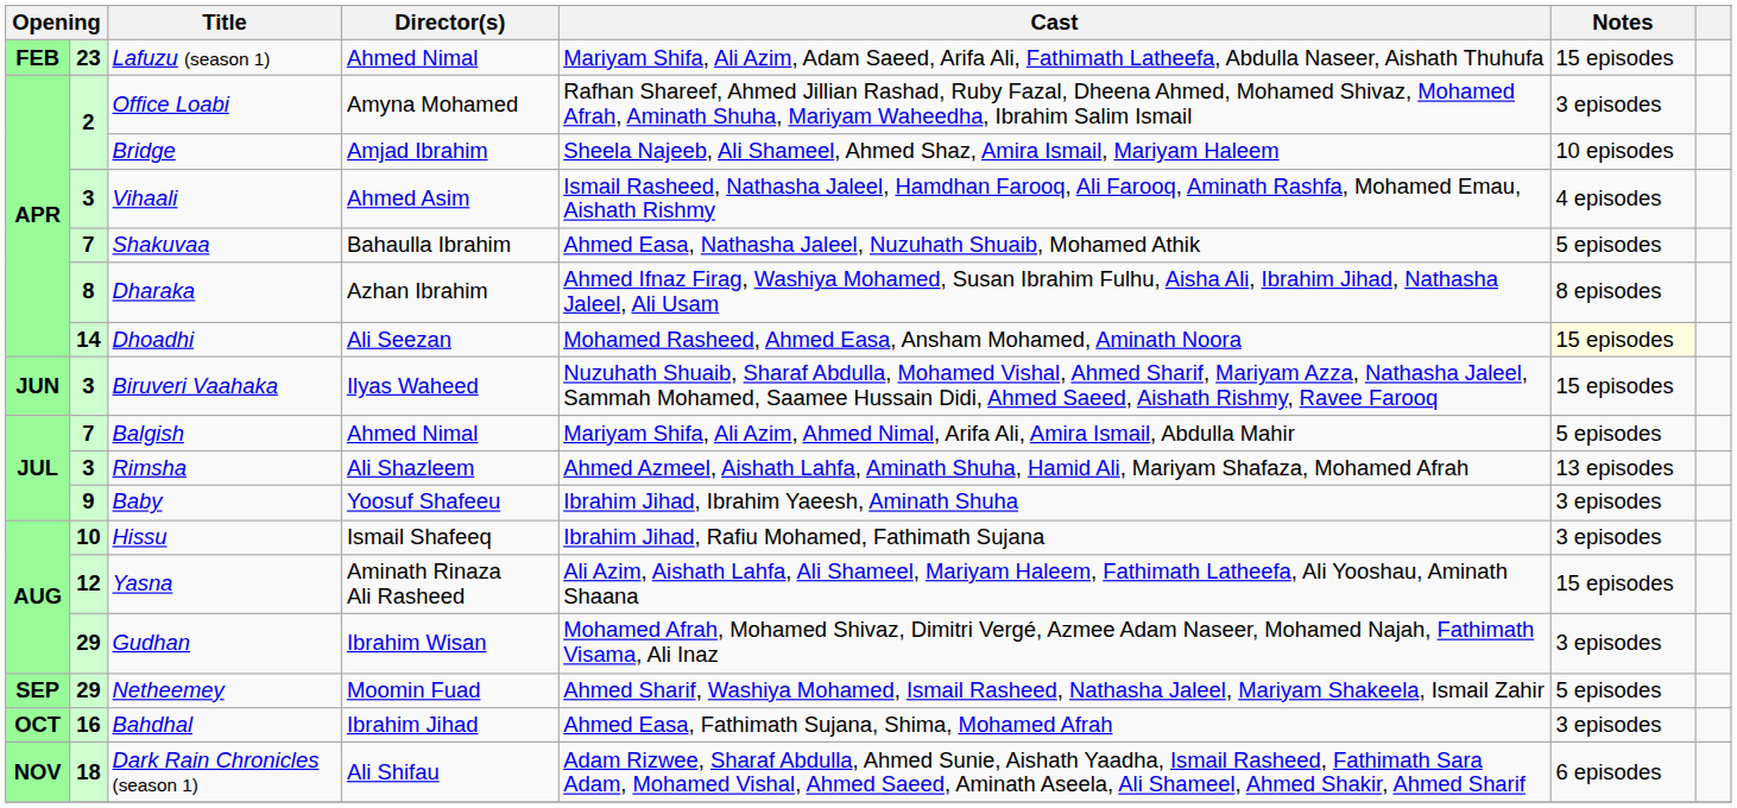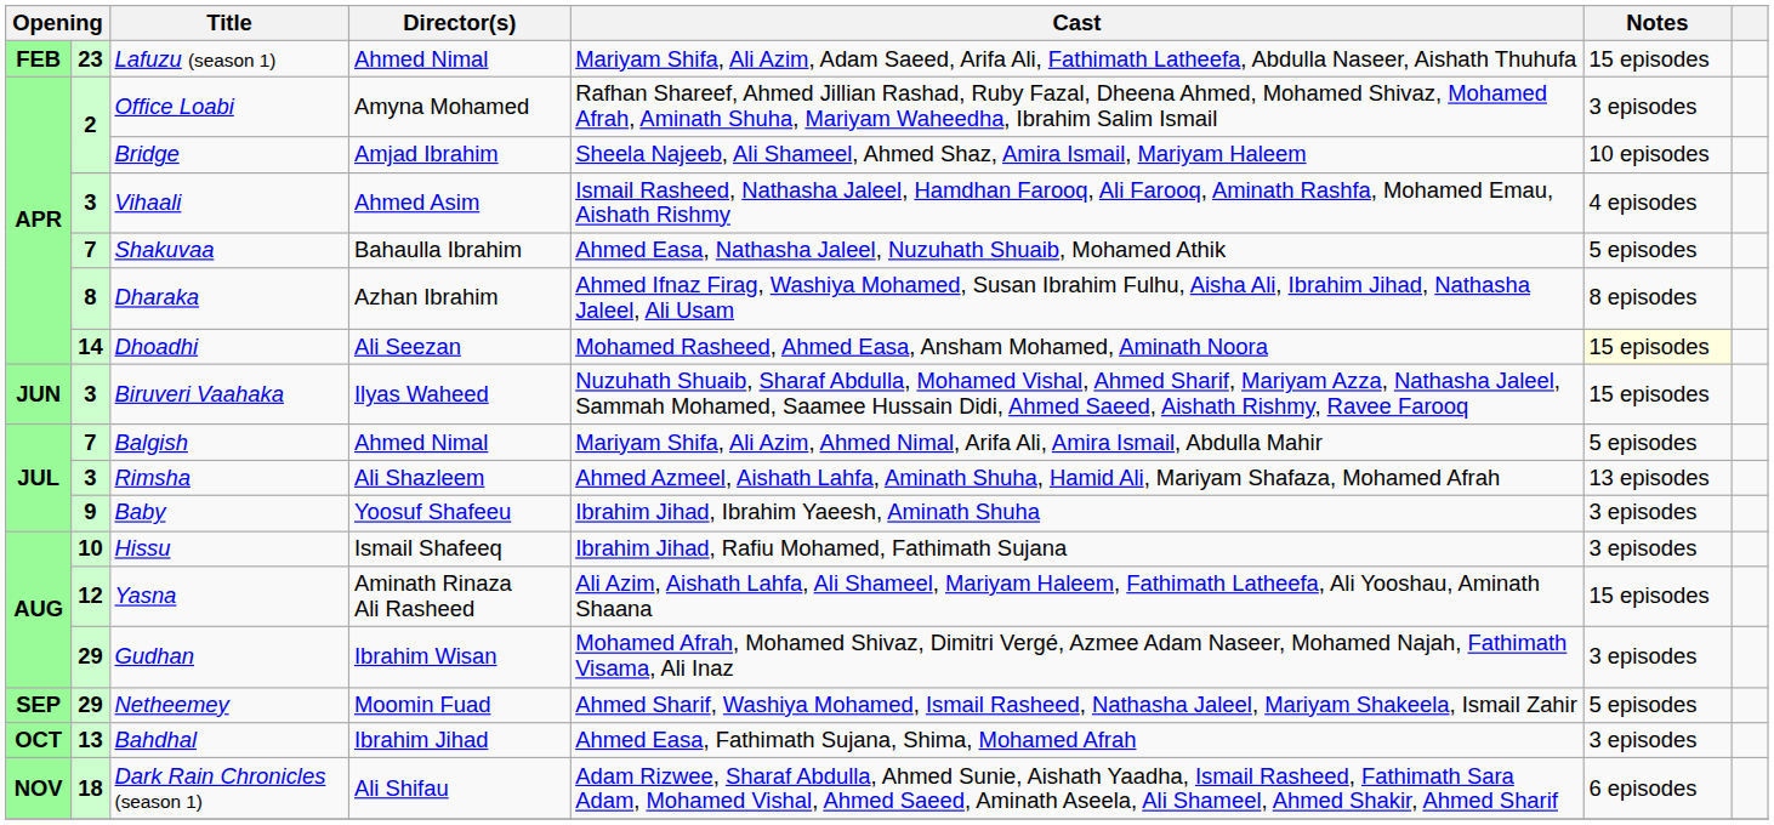Bahdhal | column 2: 16 -> 13
